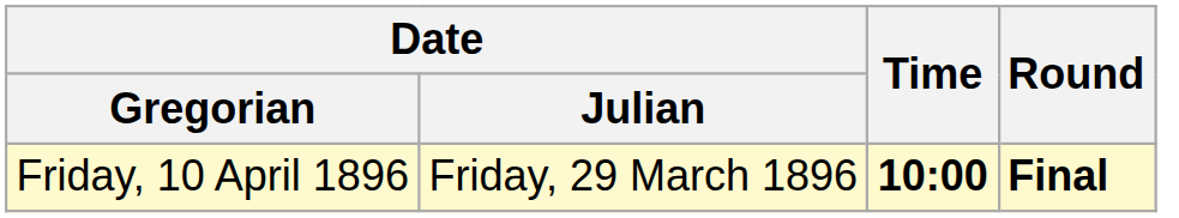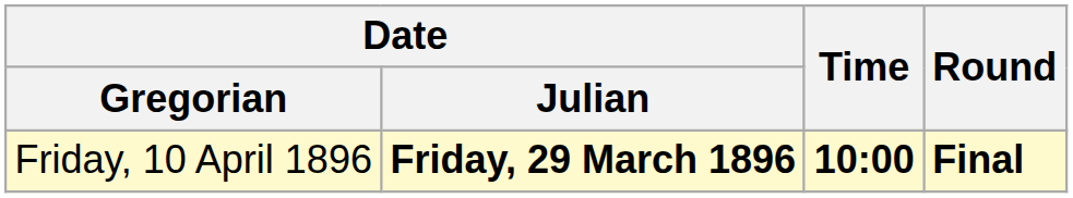Friday, 10 April 1896 | Date / Julian: normal -> bold
